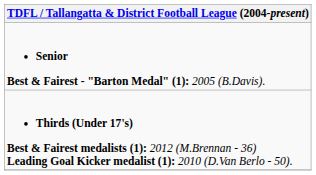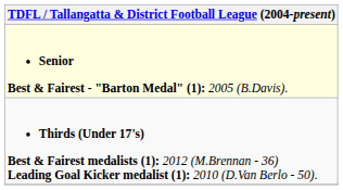row 2 | column 1: no background -> lightyellow background
